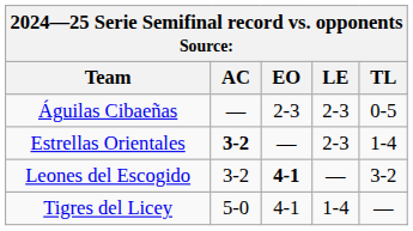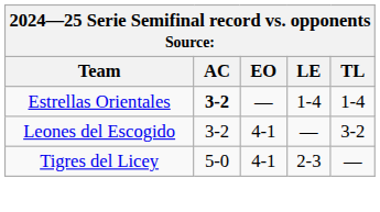- row: Águilas Cibaeñas | — | 2-3 | 2-3 | 0-5
Estrellas Orientales | LE: 2-3 -> 1-4
Leones del Escogido | EO: bold -> normal
Tigres del Licey | LE: 1-4 -> 2-3
